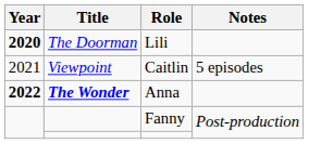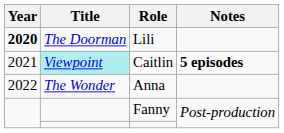Caitlin | Title: no background -> paleturquoise background
Caitlin | Notes: normal -> bold
Anna | Year: bold -> normal
Anna | Title: bold -> normal
